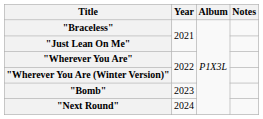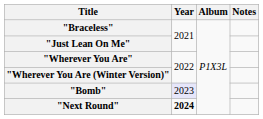"Bomb" | Year: no background -> lavender background
"Next Round" | Year: normal -> bold
